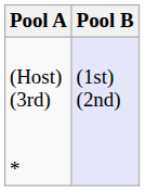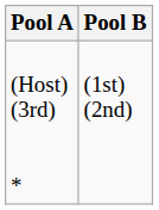(Host) (3rd) * | Pool B: lavender background -> no background
